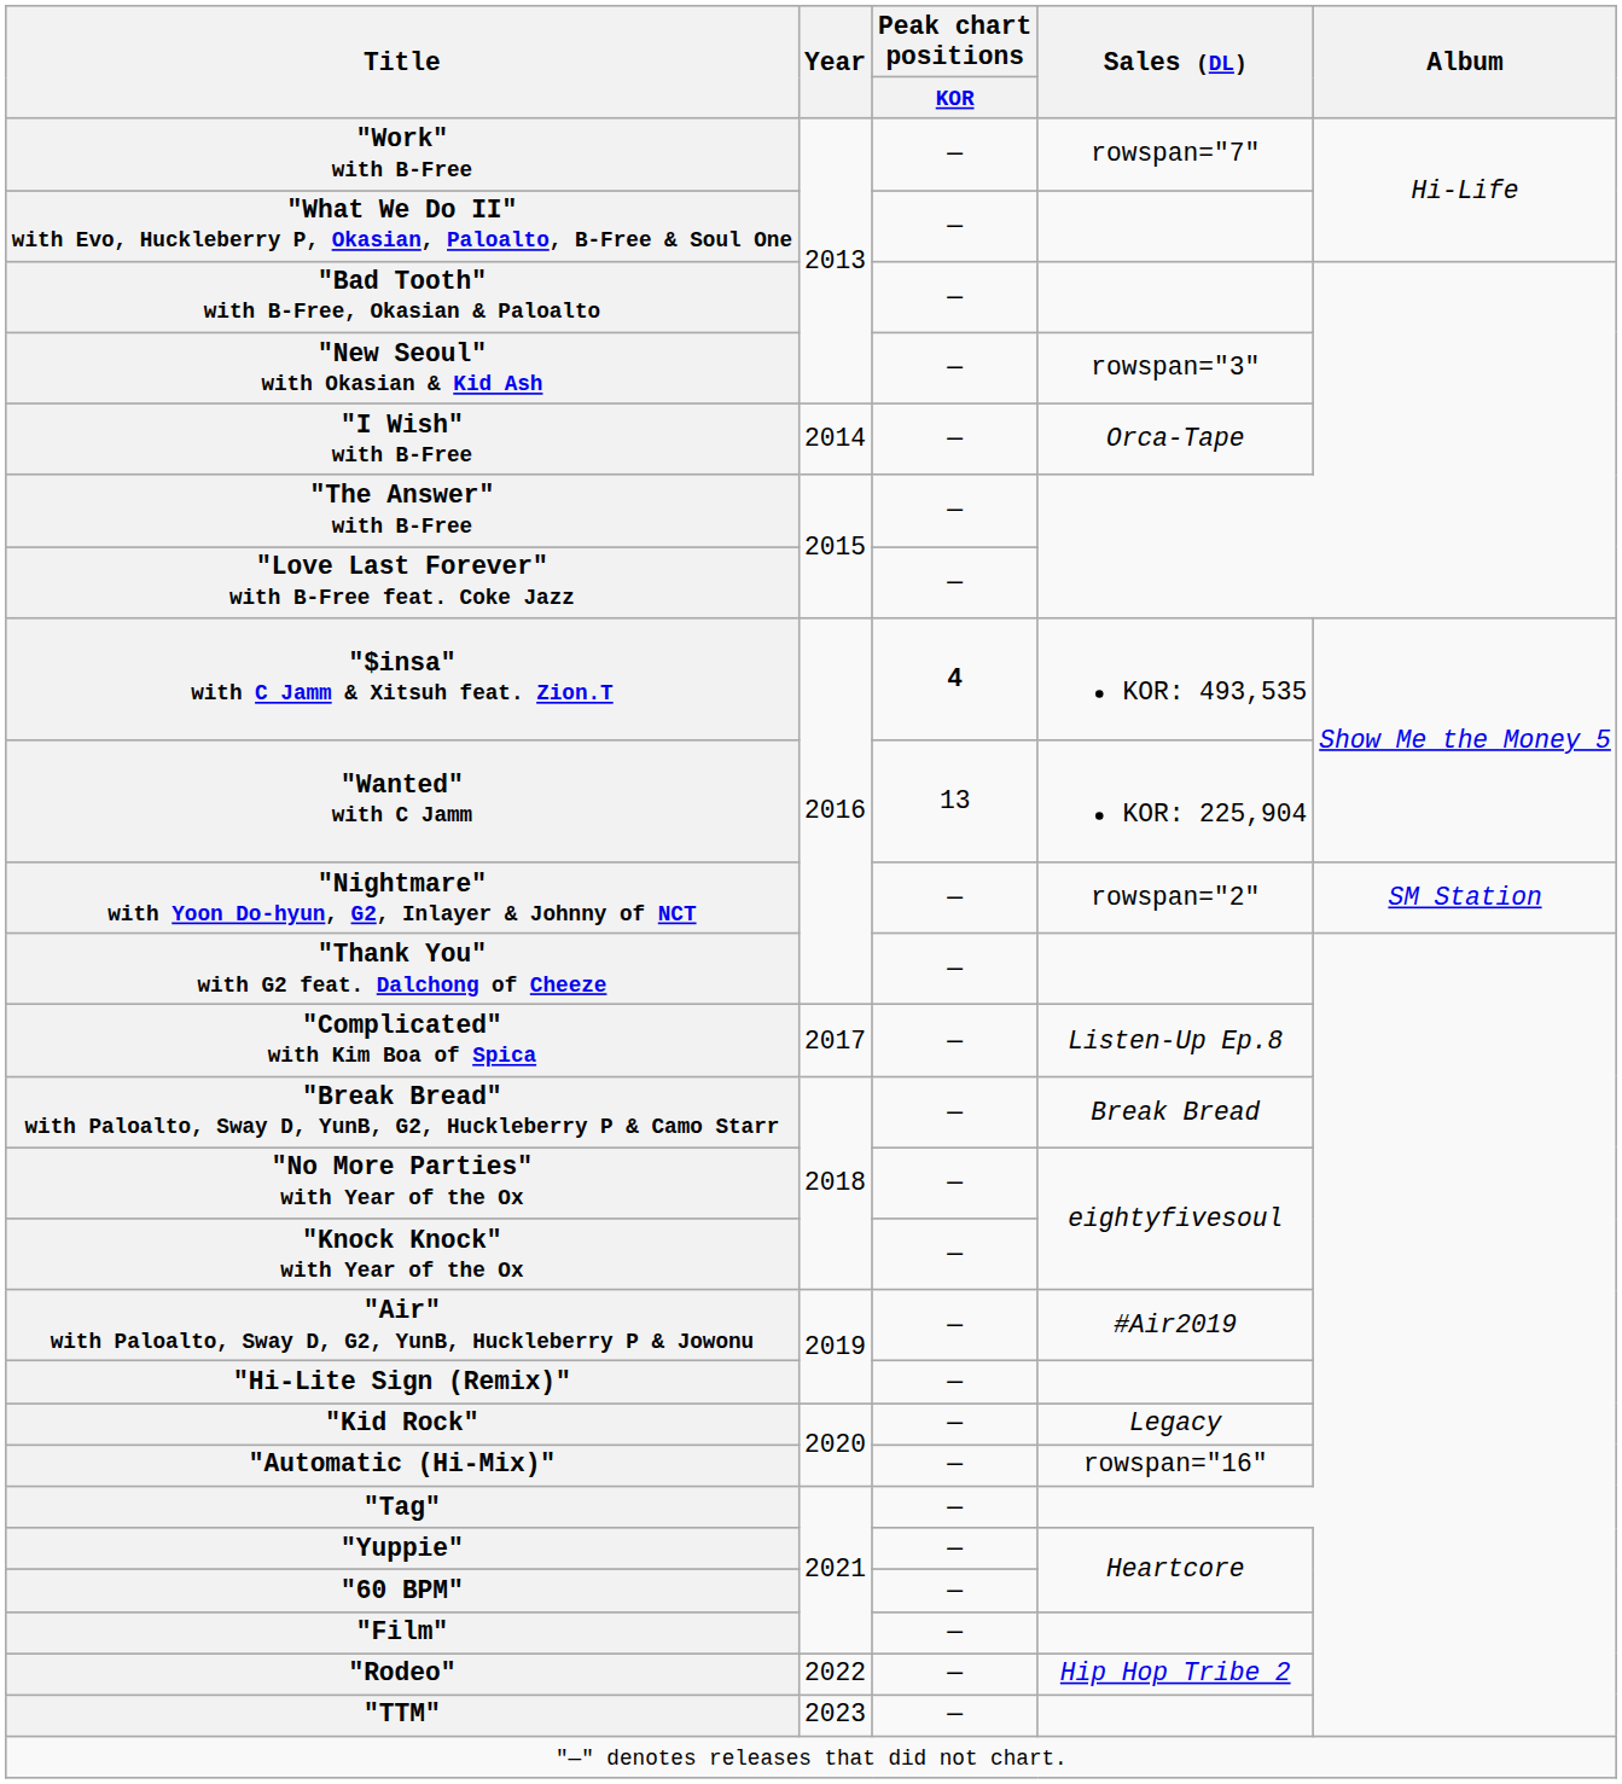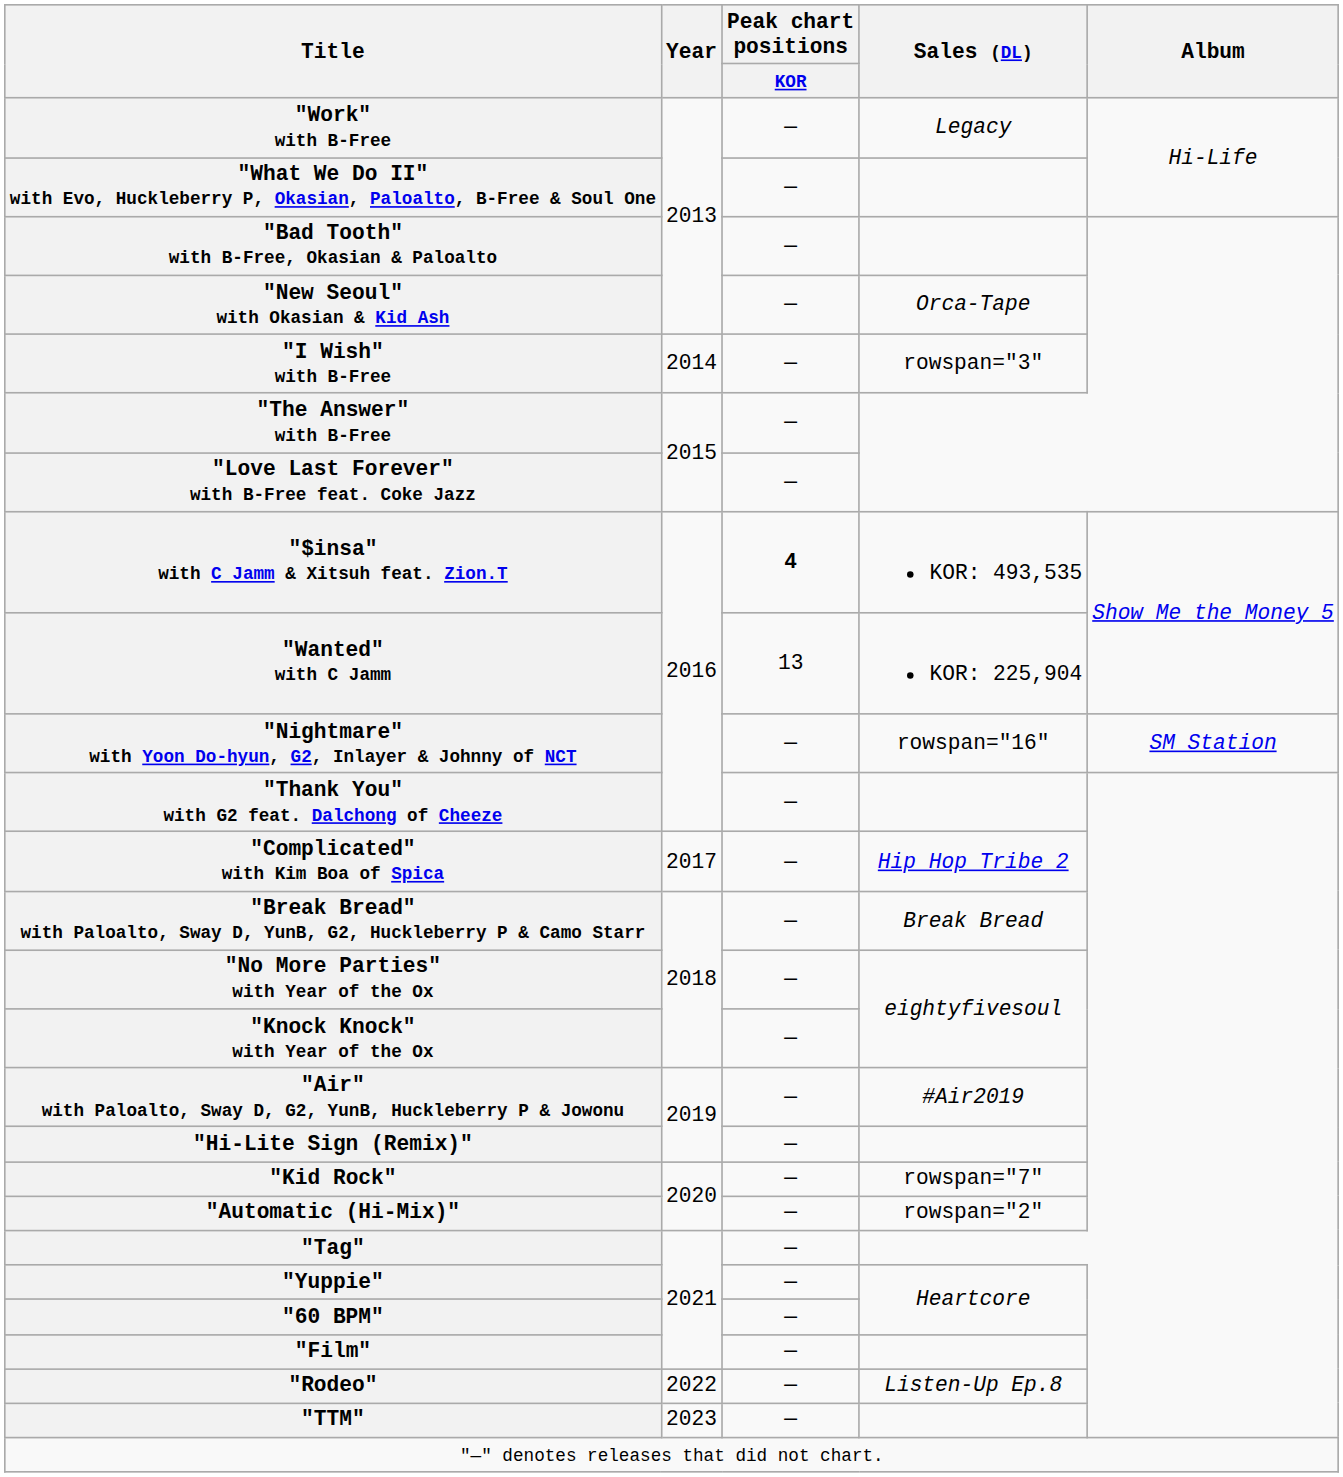"Work" with B-Free | Sales (DL): rowspan="7" -> Legacy
"New Seoul" with Okasian & Kid Ash | Sales (DL): rowspan="3" -> Orca-Tape
"I Wish" with B-Free | Sales (DL): Orca-Tape -> rowspan="3"
"Nightmare" with Yoon Do-hyun, G2, Inlayer & Johnny of NCT | Sales (DL): rowspan="2" -> rowspan="16"
"Complicated" with Kim Boa of Spica | Sales (DL): Listen-Up Ep.8 -> Hip Hop Tribe 2
"Kid Rock" | Sales (DL): Legacy -> rowspan="7"
"Automatic (Hi-Mix)" | Sales (DL): rowspan="16" -> rowspan="2"
"Rodeo" | Sales (DL): Hip Hop Tribe 2 -> Listen-Up Ep.8
